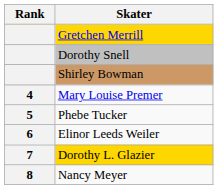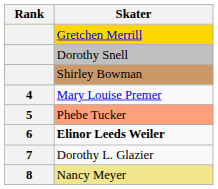Phebe Tucker | Skater: no background -> lightsalmon background
Elinor Leeds Weiler | Skater: normal -> bold
Dorothy L. Glazier | Skater: gold background -> no background
Nancy Meyer | Skater: no background -> khaki background
